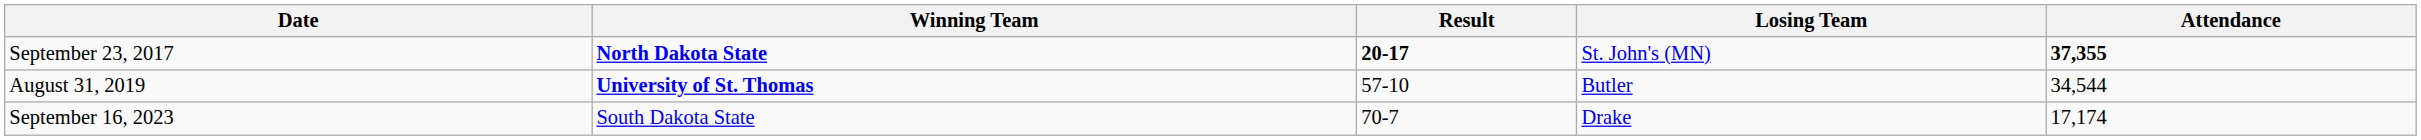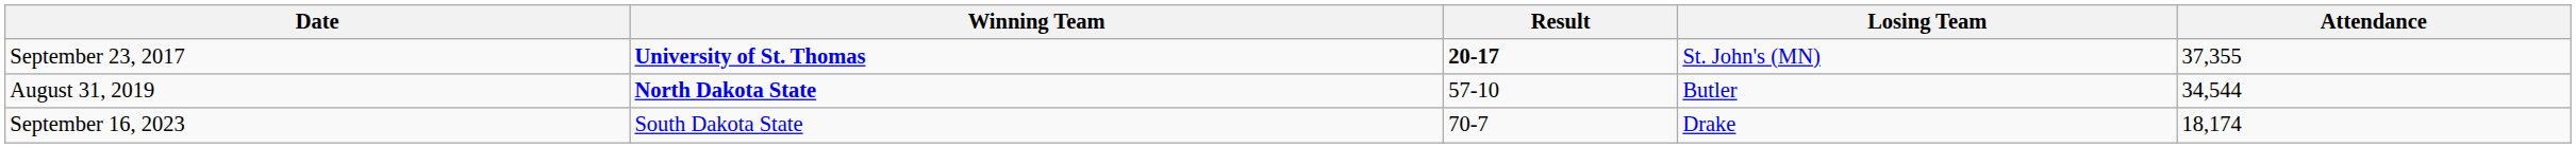September 23, 2017 | Winning Team: North Dakota State -> University of St. Thomas
September 23, 2017 | Attendance: bold -> normal
August 31, 2019 | Winning Team: University of St. Thomas -> North Dakota State
September 16, 2023 | Attendance: 17,174 -> 18,174
